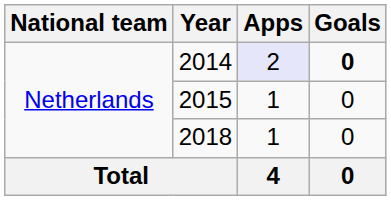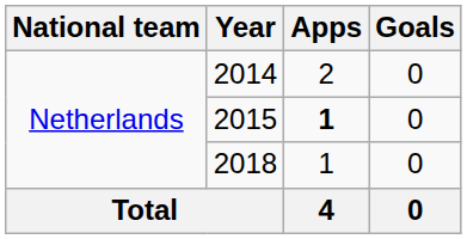2014 | Apps: lavender background -> no background
2014 | Goals: bold -> normal
2015 | Apps: normal -> bold
